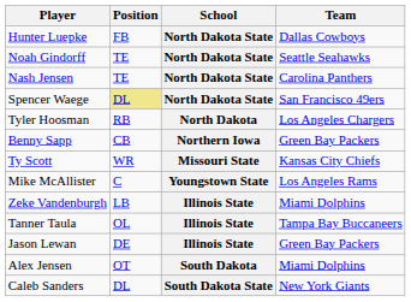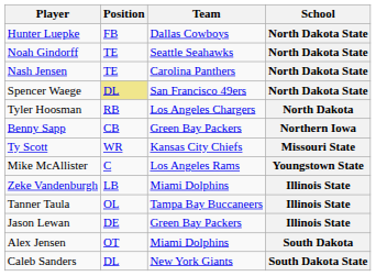columns swapped: School <-> Team
